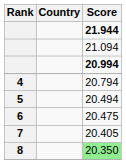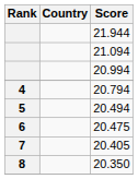21.944 | Score: bold -> normal
20.994 | Score: bold -> normal
20.350 | Score: lightgreen background -> no background
